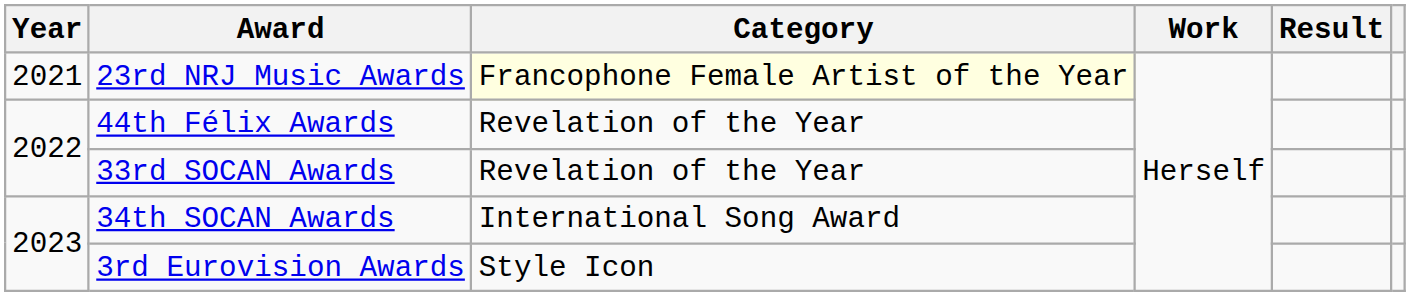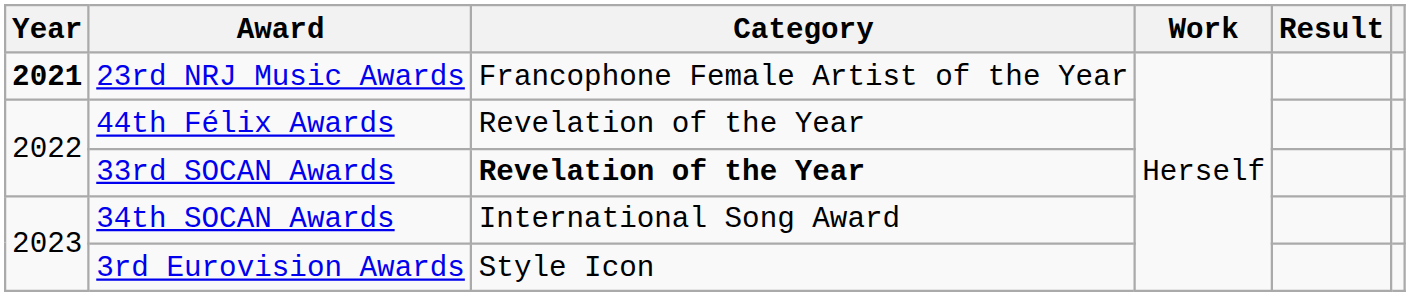23rd NRJ Music Awards | Year: normal -> bold
23rd NRJ Music Awards | Category: lightyellow background -> no background
33rd SOCAN Awards | Category: normal -> bold
